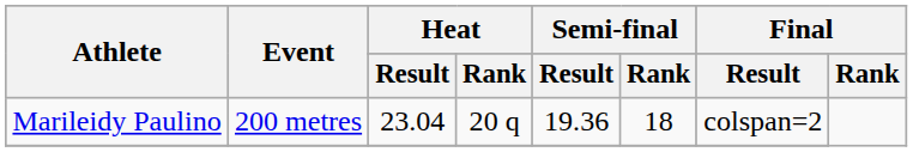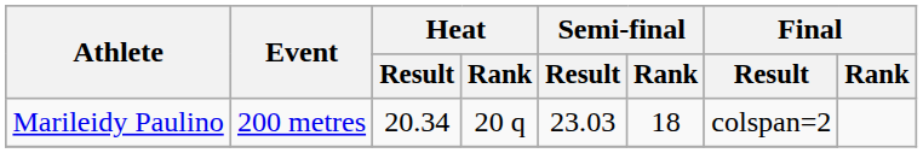Marileidy Paulino | Heat / Result: 23.04 -> 20.34
Marileidy Paulino | Semi-final / Result: 19.36 -> 23.03
